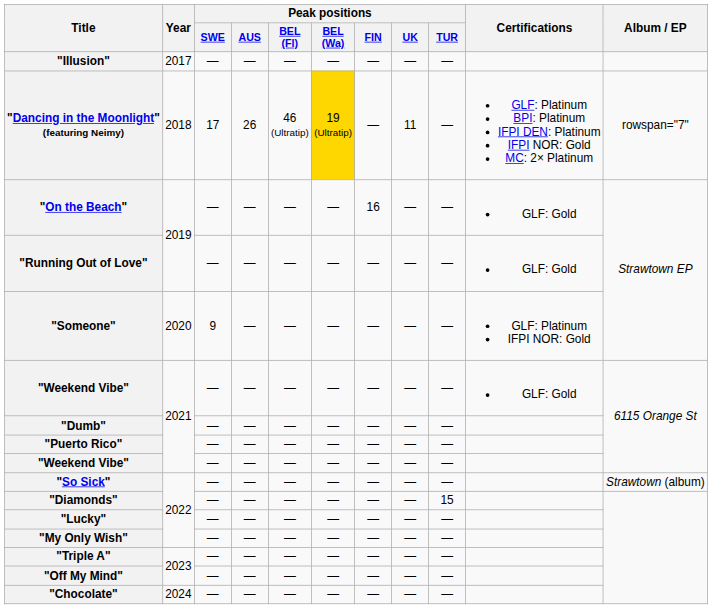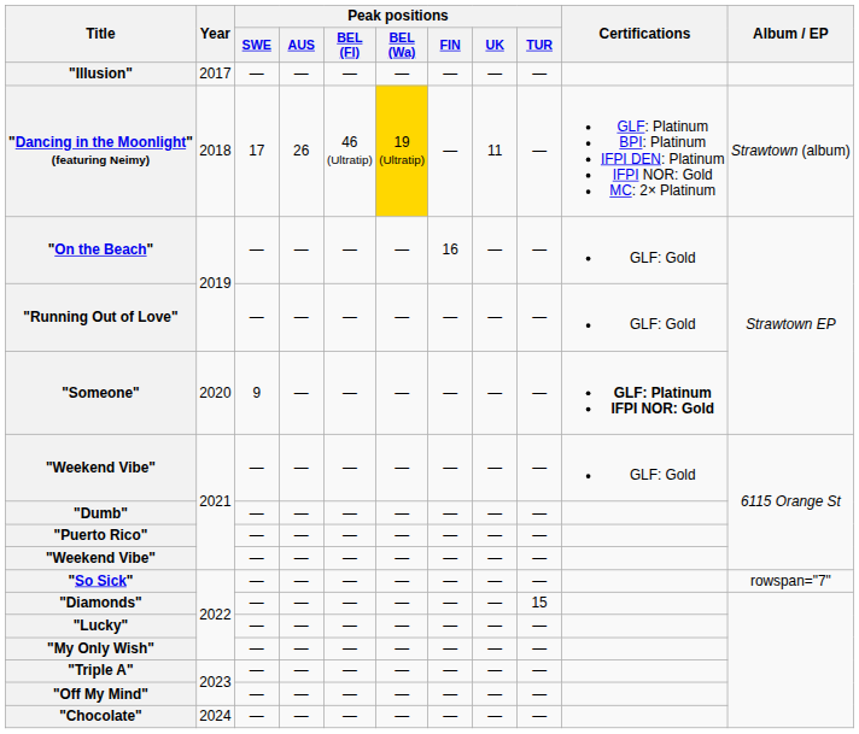"Dancing in the Moonlight" (featuring Neimy) | Album / EP: rowspan="7" -> Strawtown (album)
"Someone" | Certifications: normal -> bold
"So Sick" | Album / EP: Strawtown (album) -> rowspan="7"
